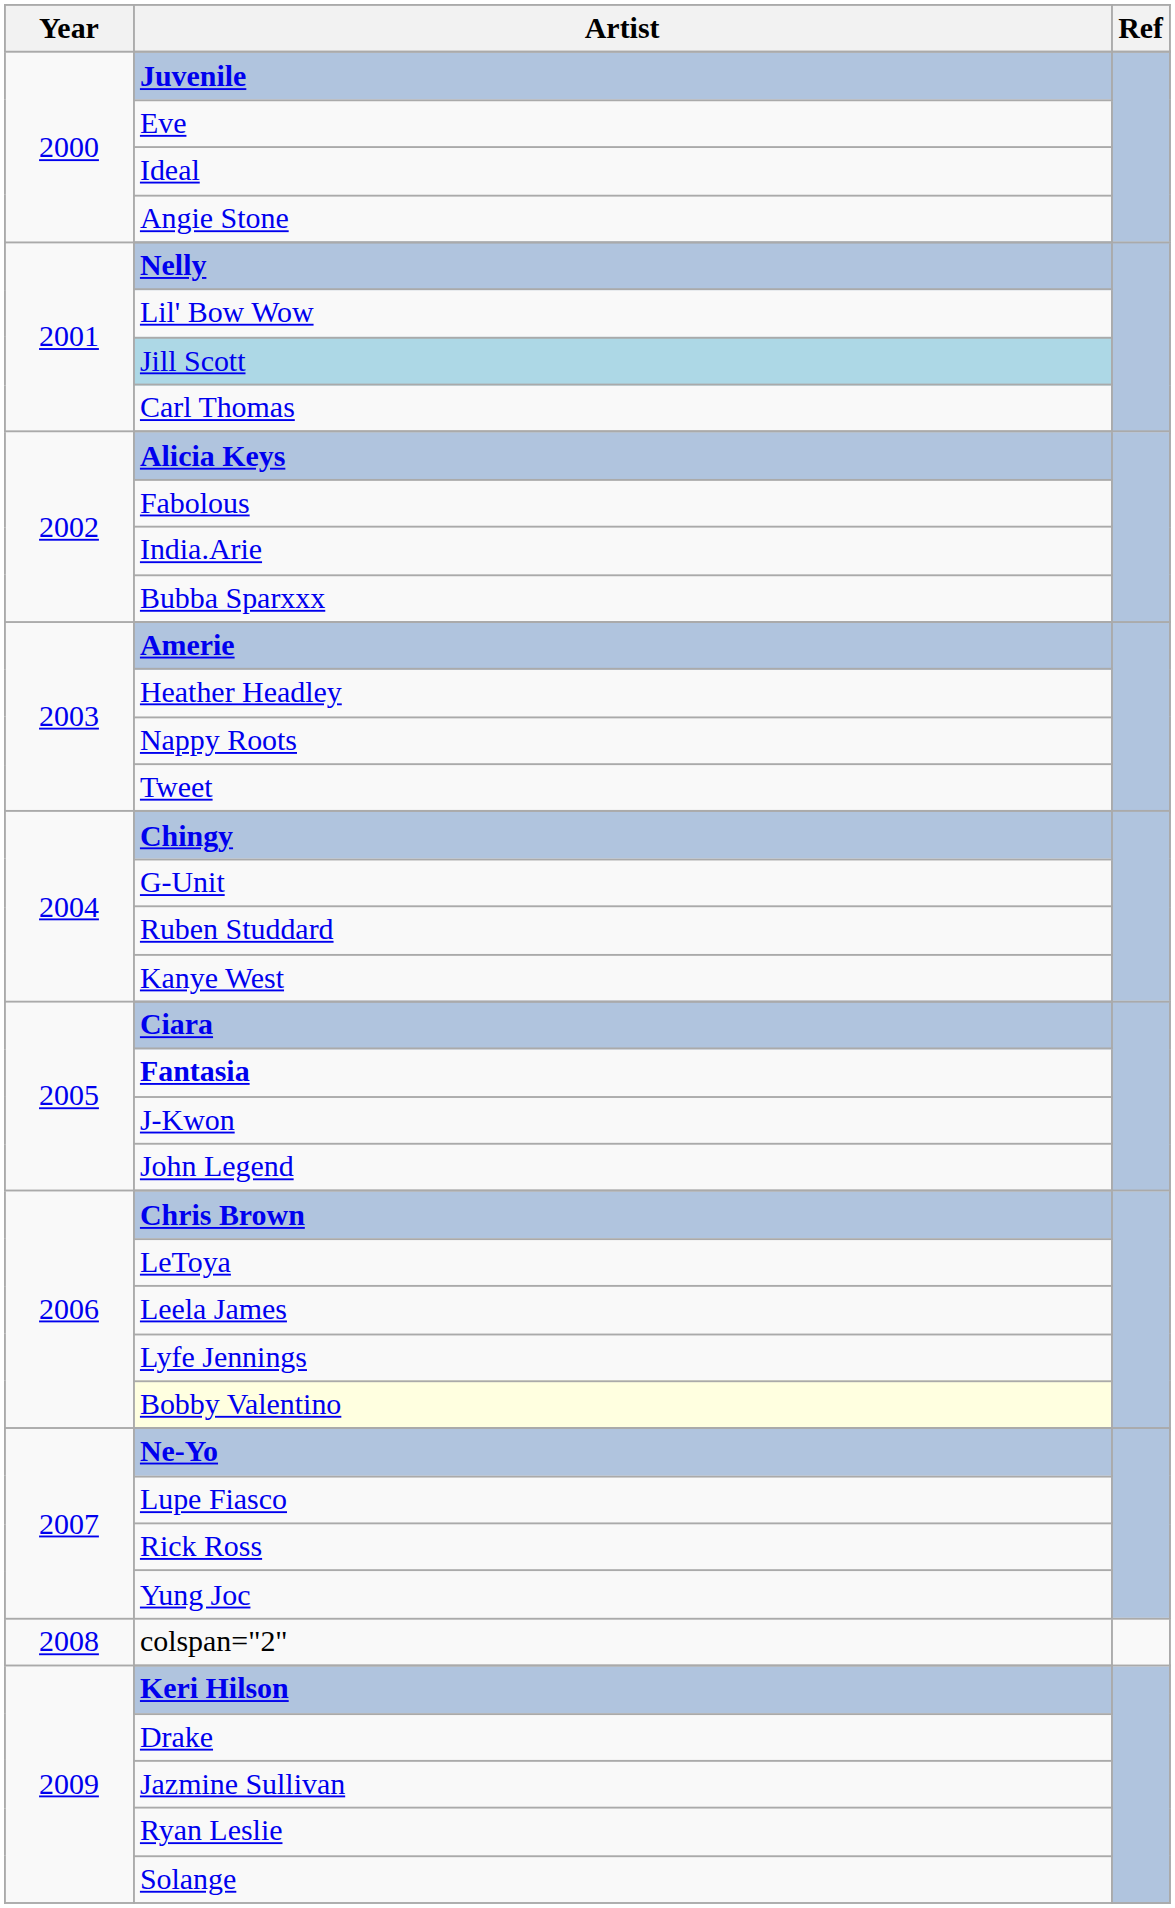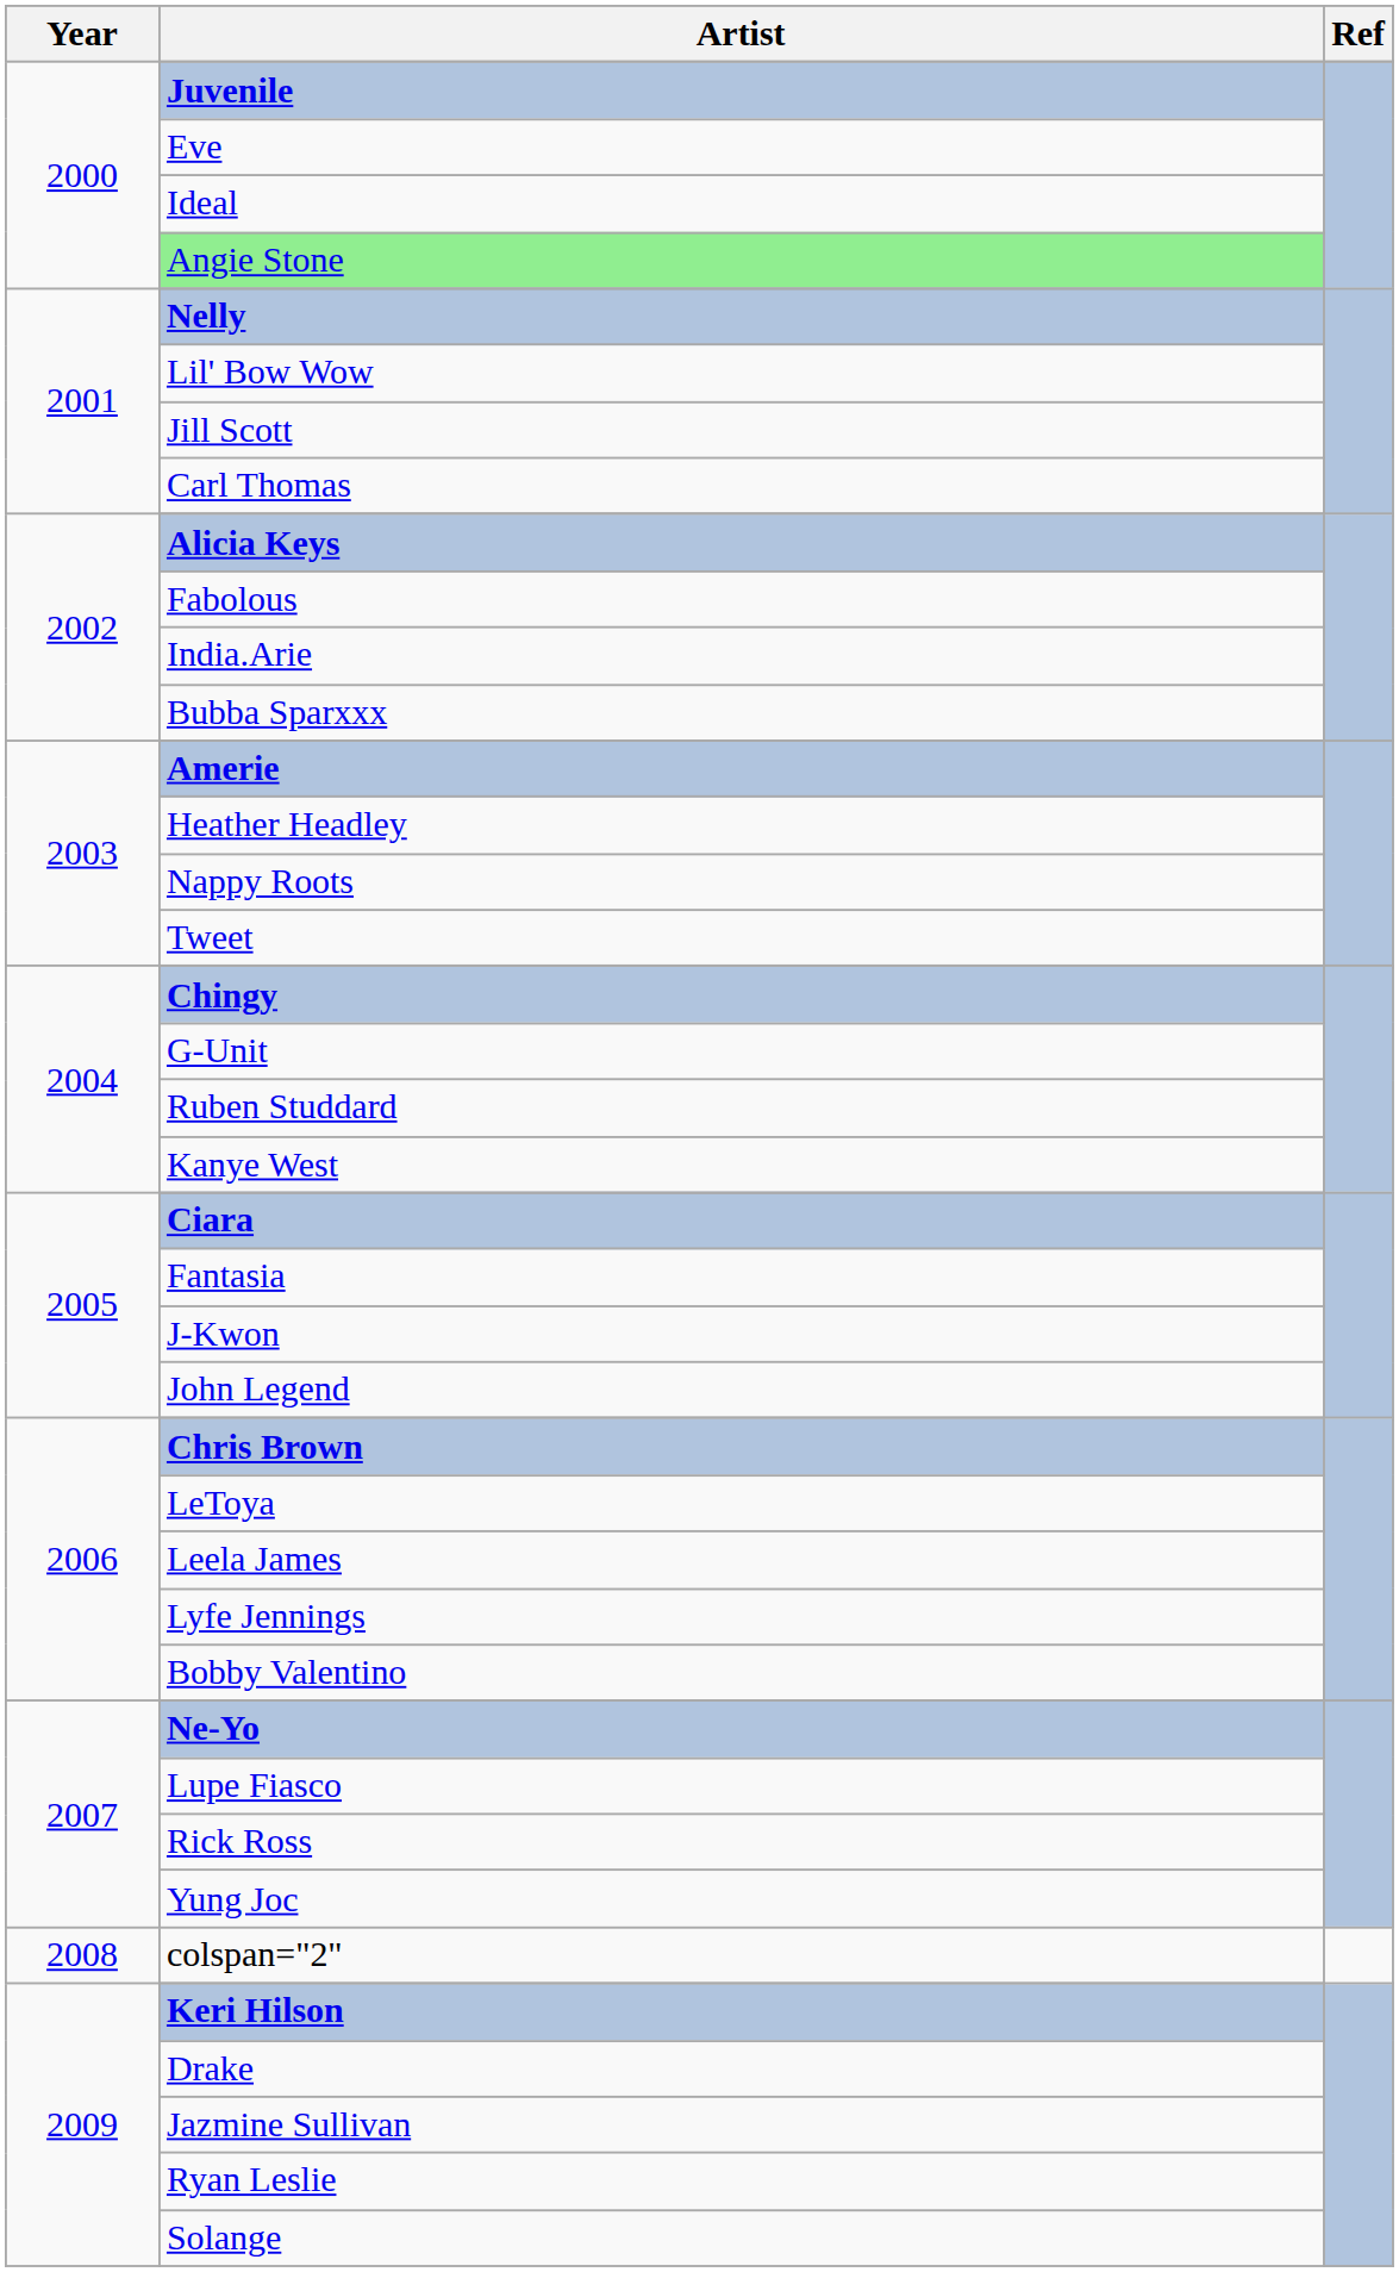Angie Stone | Artist: no background -> lightgreen background
Jill Scott | Artist: lightblue background -> no background
Fantasia | Artist: bold -> normal
Bobby Valentino | Artist: lightyellow background -> no background
